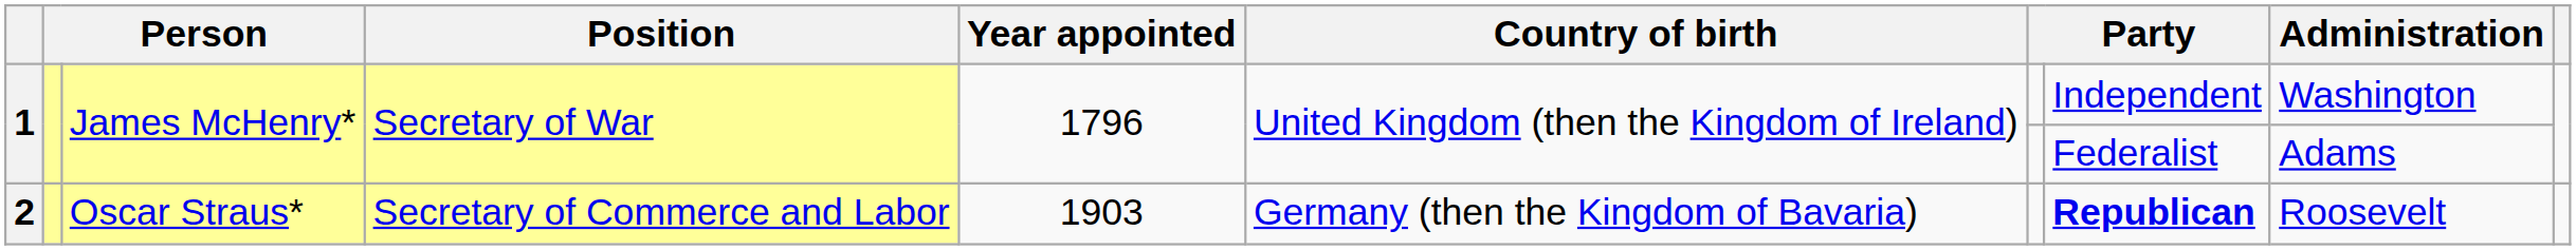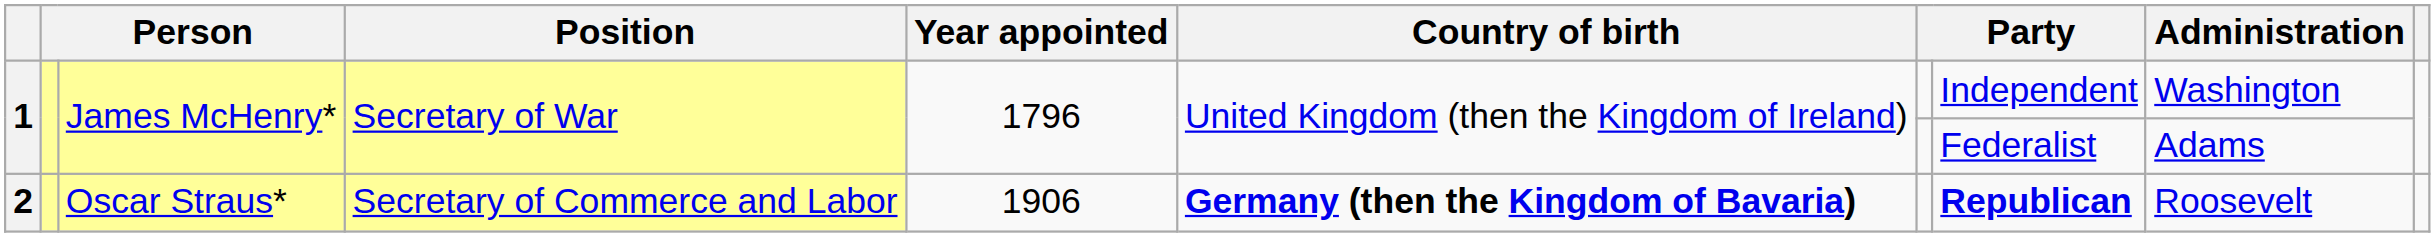2 | Year appointed: 1903 -> 1906
2 | Country of birth: normal -> bold
